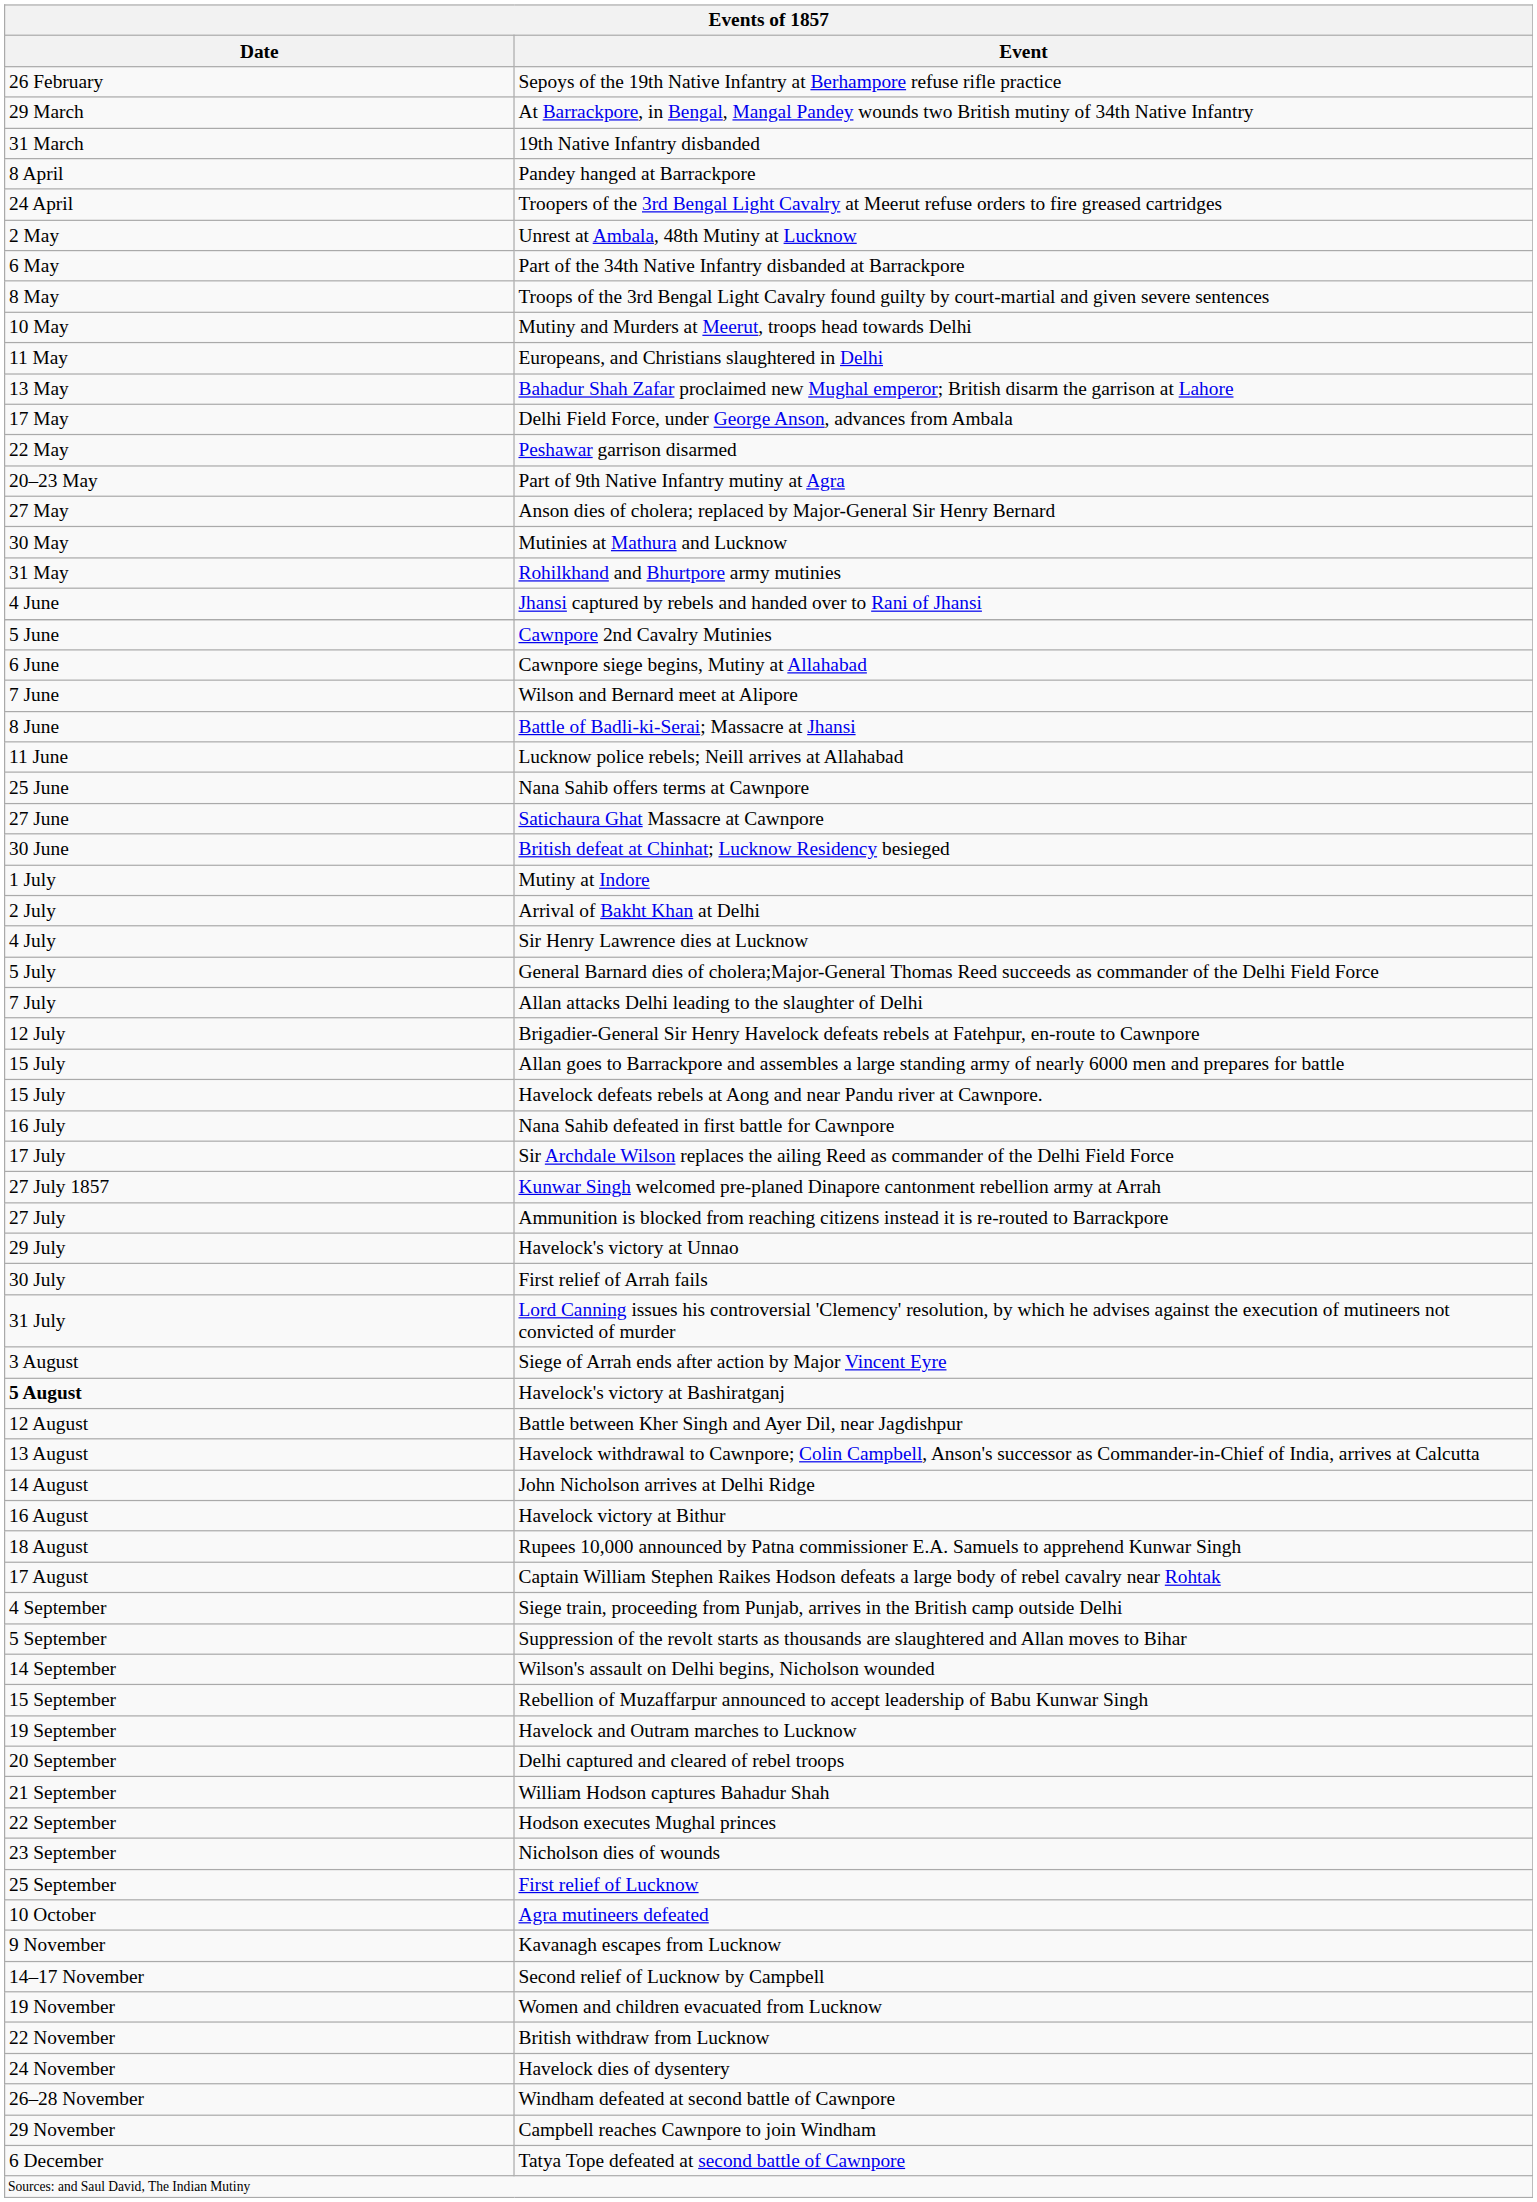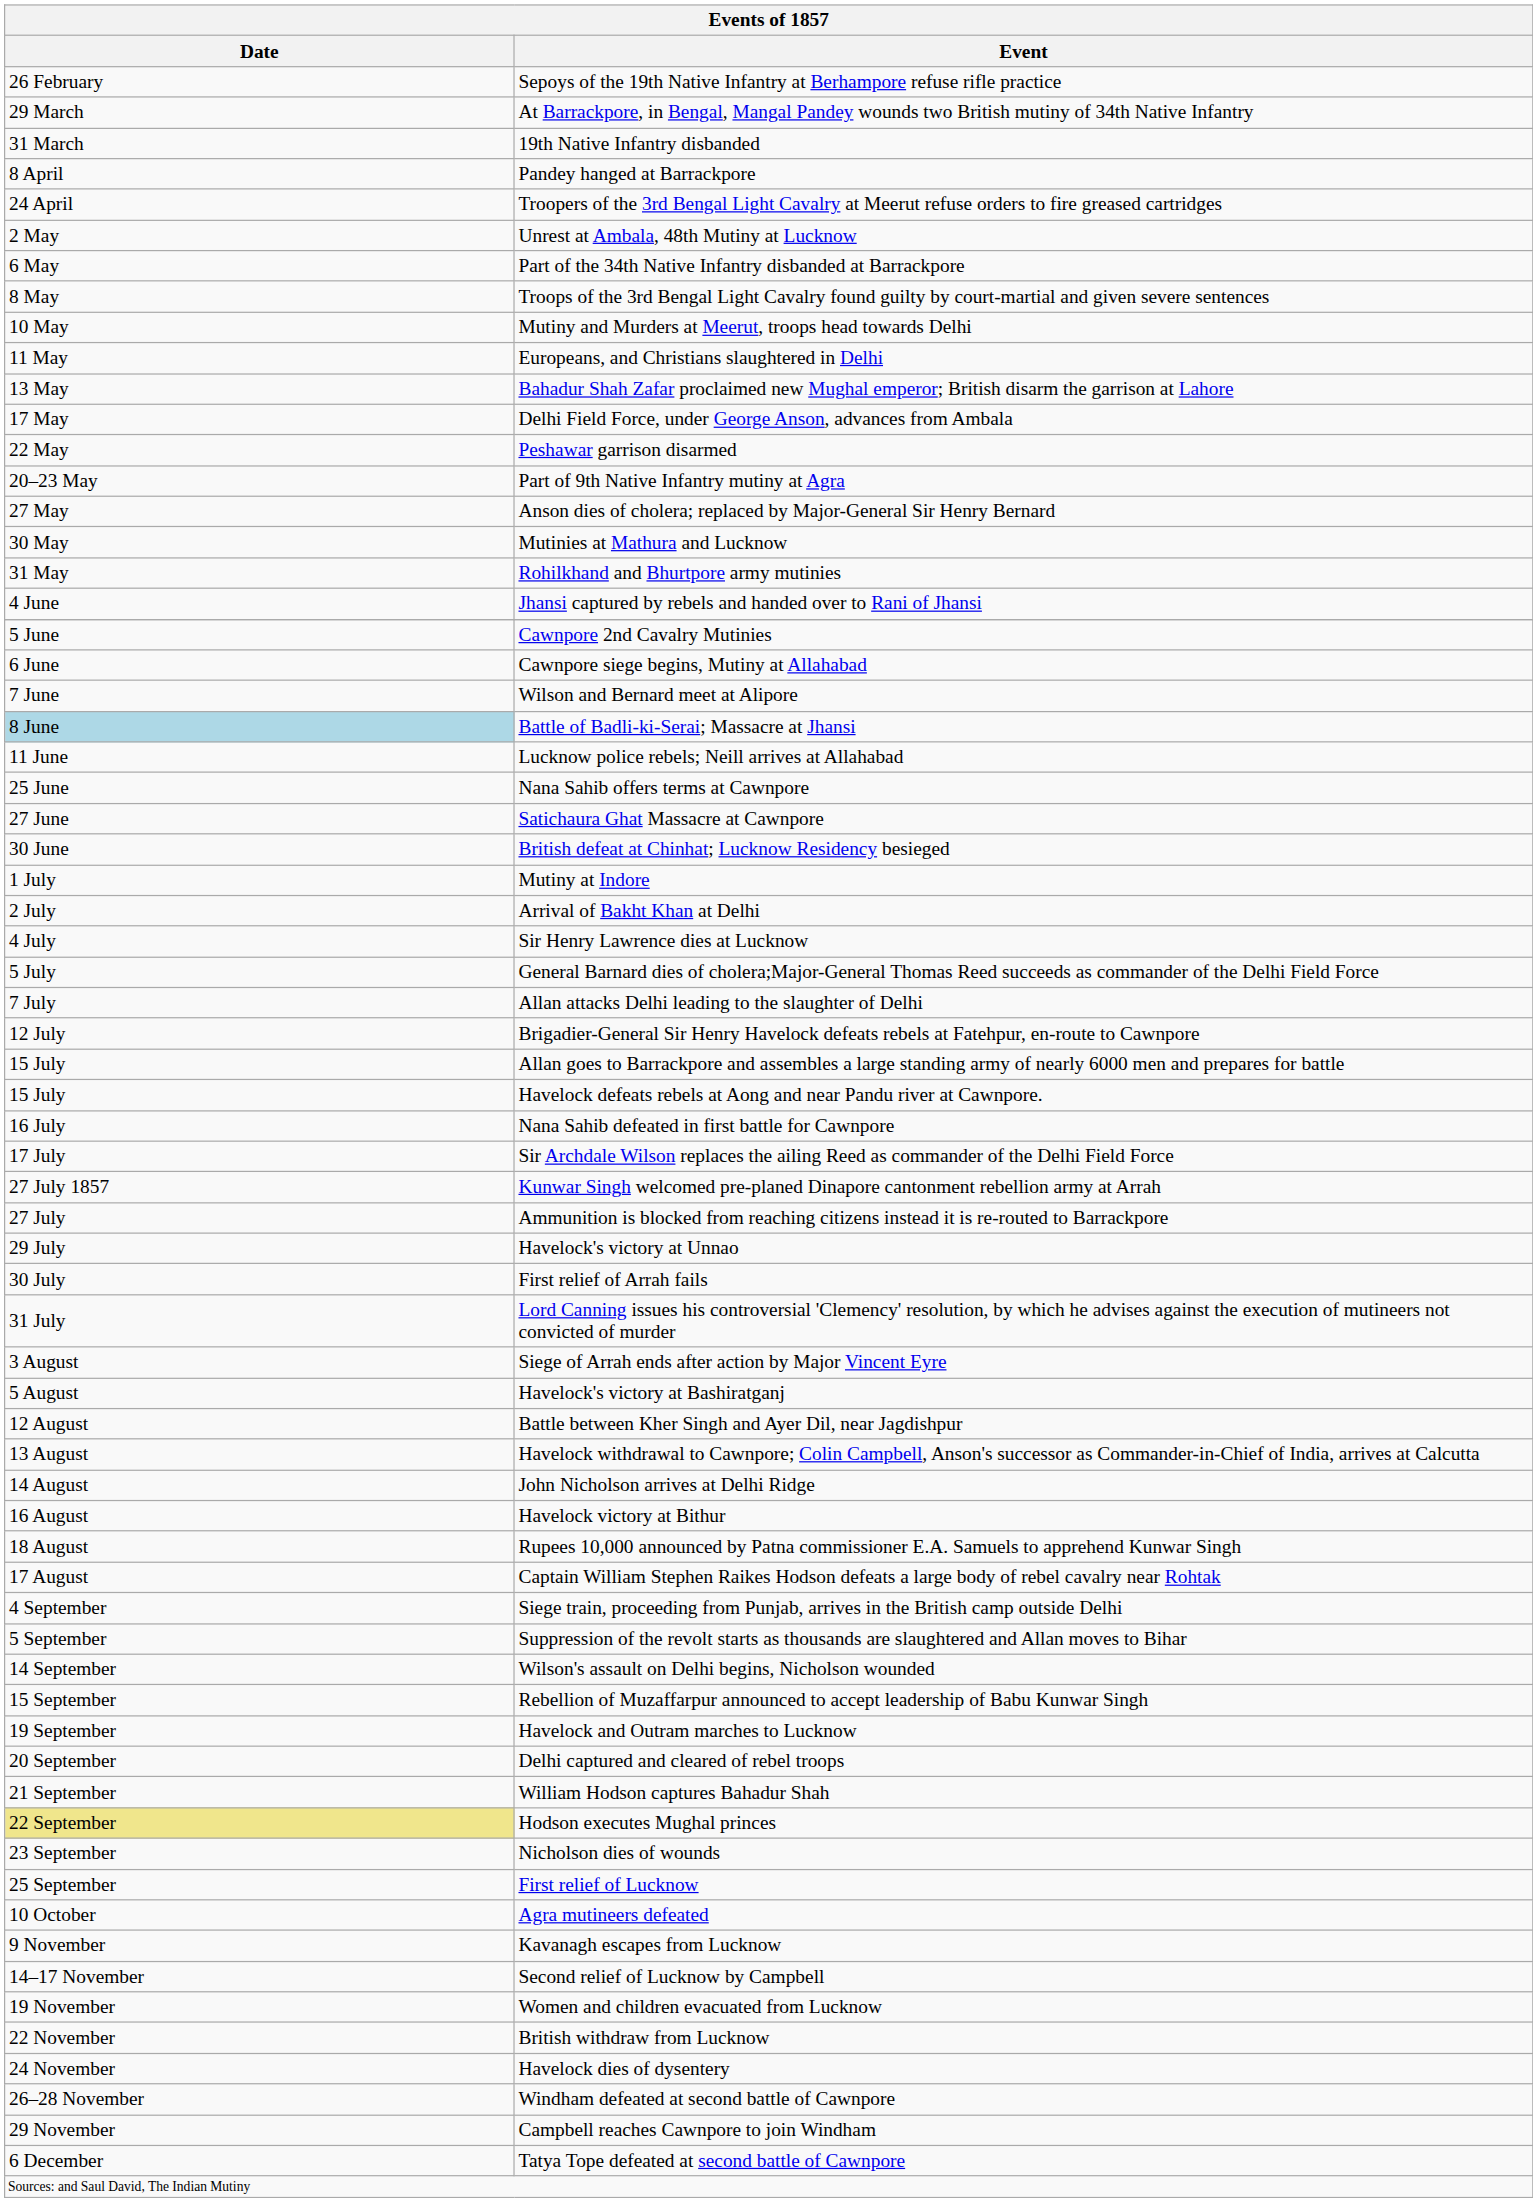Battle of Badli-ki-Serai; Massacre at Jhansi | Date: no background -> lightblue background
Havelock's victory at Bashiratganj | Date: bold -> normal
Hodson executes Mughal princes | Date: no background -> khaki background
